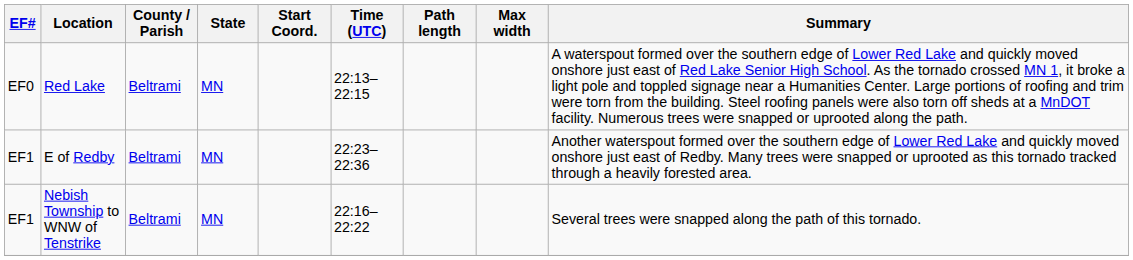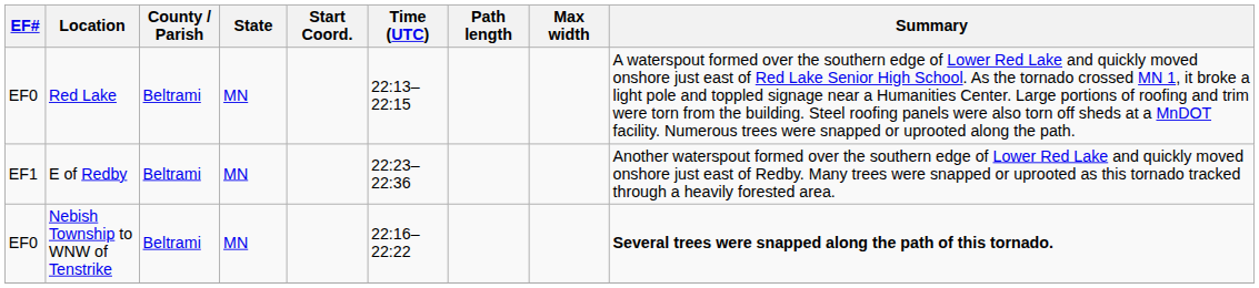Nebish Township to WNW of Tenstrike | EF#: EF1 -> EF0
Nebish Township to WNW of Tenstrike | Summary: normal -> bold
